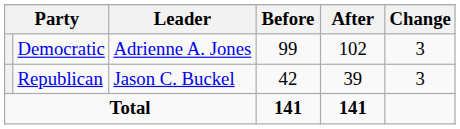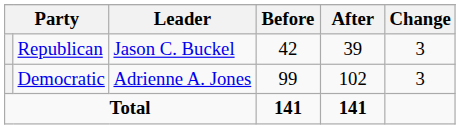rows swapped: Democratic <-> Republican
